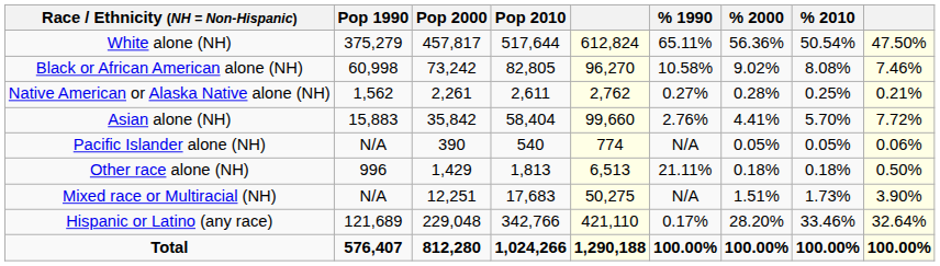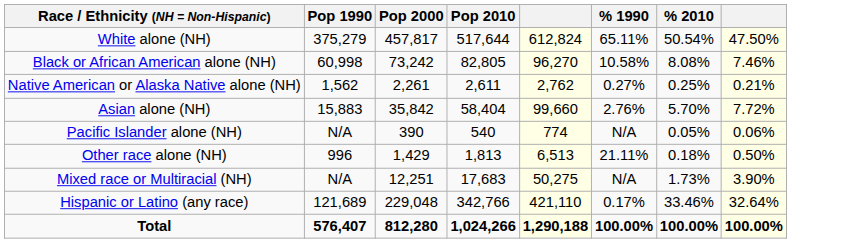- column: % 2000 | 56.36% | 9.02% | 0.28% | 4.41% | 0.05% | 0.18% | 1.51% | 28.20% | 100.00%
